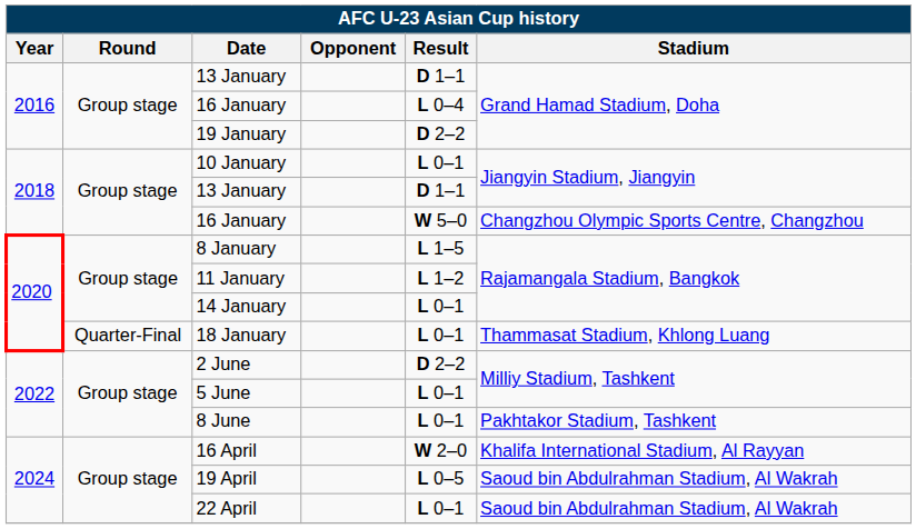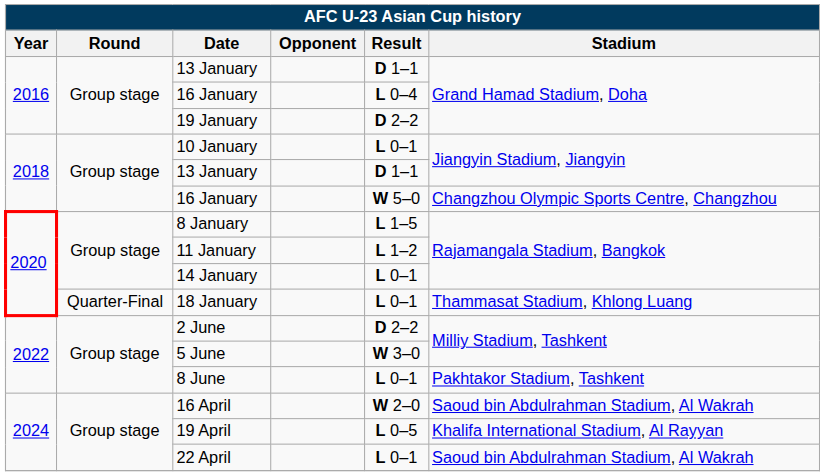5 June | Result: L 0–1 -> W 3–0
16 April | Stadium: Khalifa International Stadium, Al Rayyan -> Saoud bin Abdulrahman Stadium, Al Wakrah
19 April | Stadium: Saoud bin Abdulrahman Stadium, Al Wakrah -> Khalifa International Stadium, Al Rayyan
